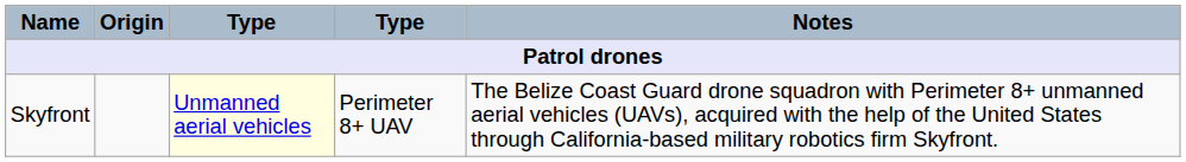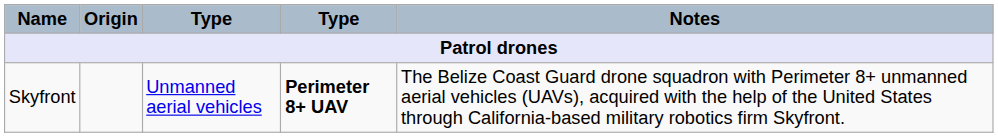Skyfront | column 3: lightyellow background -> no background
Skyfront | column 4: normal -> bold
